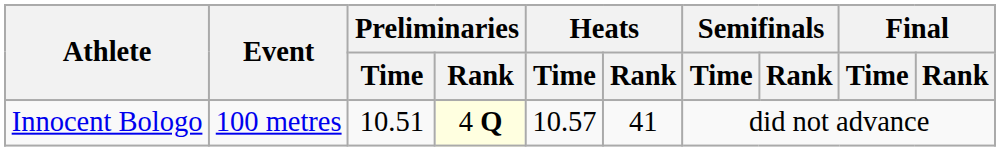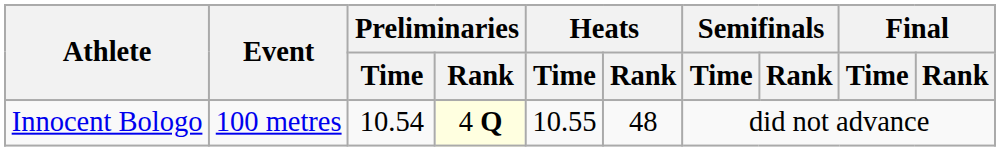Innocent Bologo | Preliminaries / Time: 10.51 -> 10.54
Innocent Bologo | Heats / Time: 10.57 -> 10.55
Innocent Bologo | Heats / Rank: 41 -> 48
